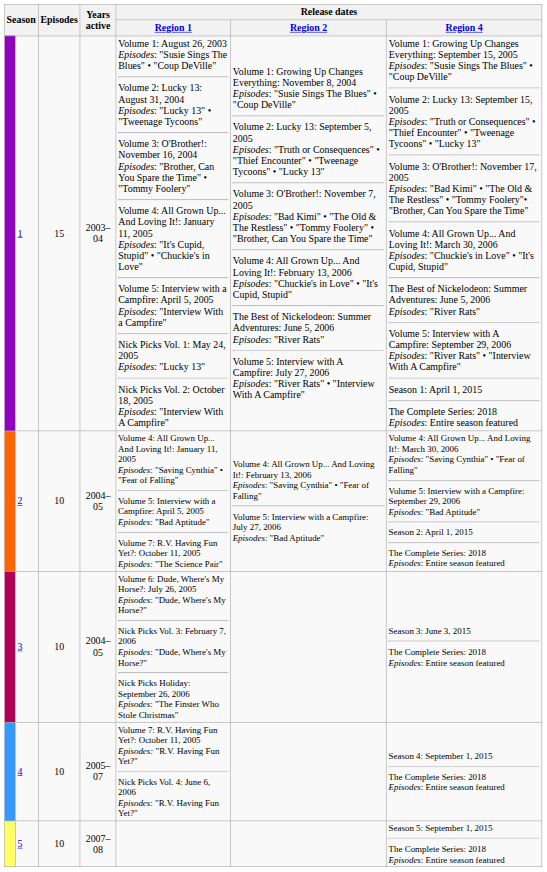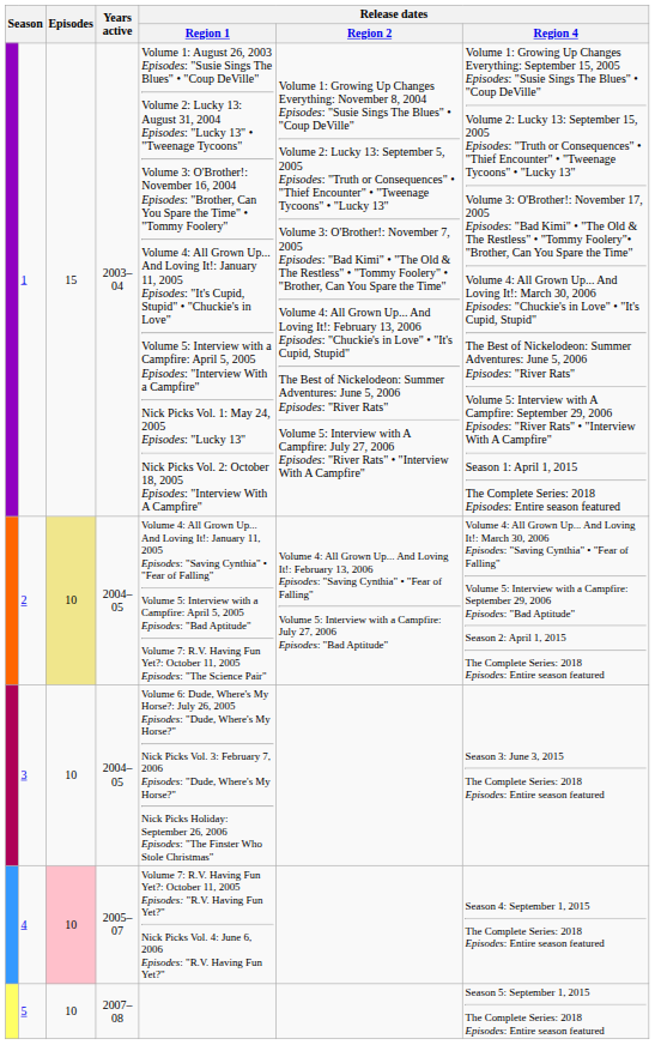2 | Episodes: no background -> khaki background
4 | Episodes: no background -> pink background
